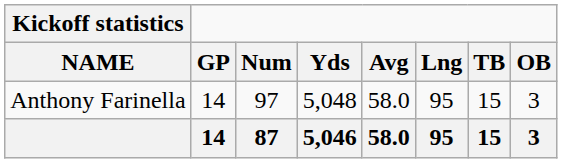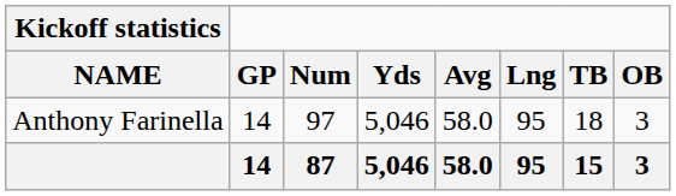Anthony Farinella | Yds: 5,048 -> 5,046
Anthony Farinella | TB: 15 -> 18
